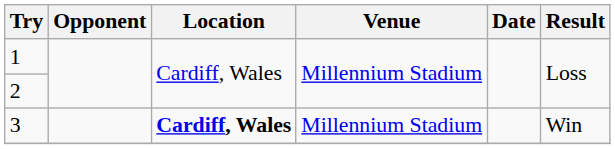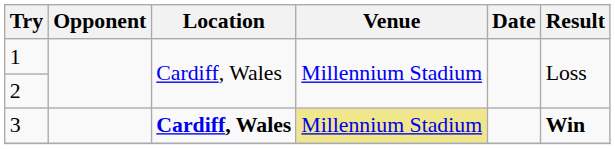3 | Venue: no background -> khaki background
3 | Result: normal -> bold
